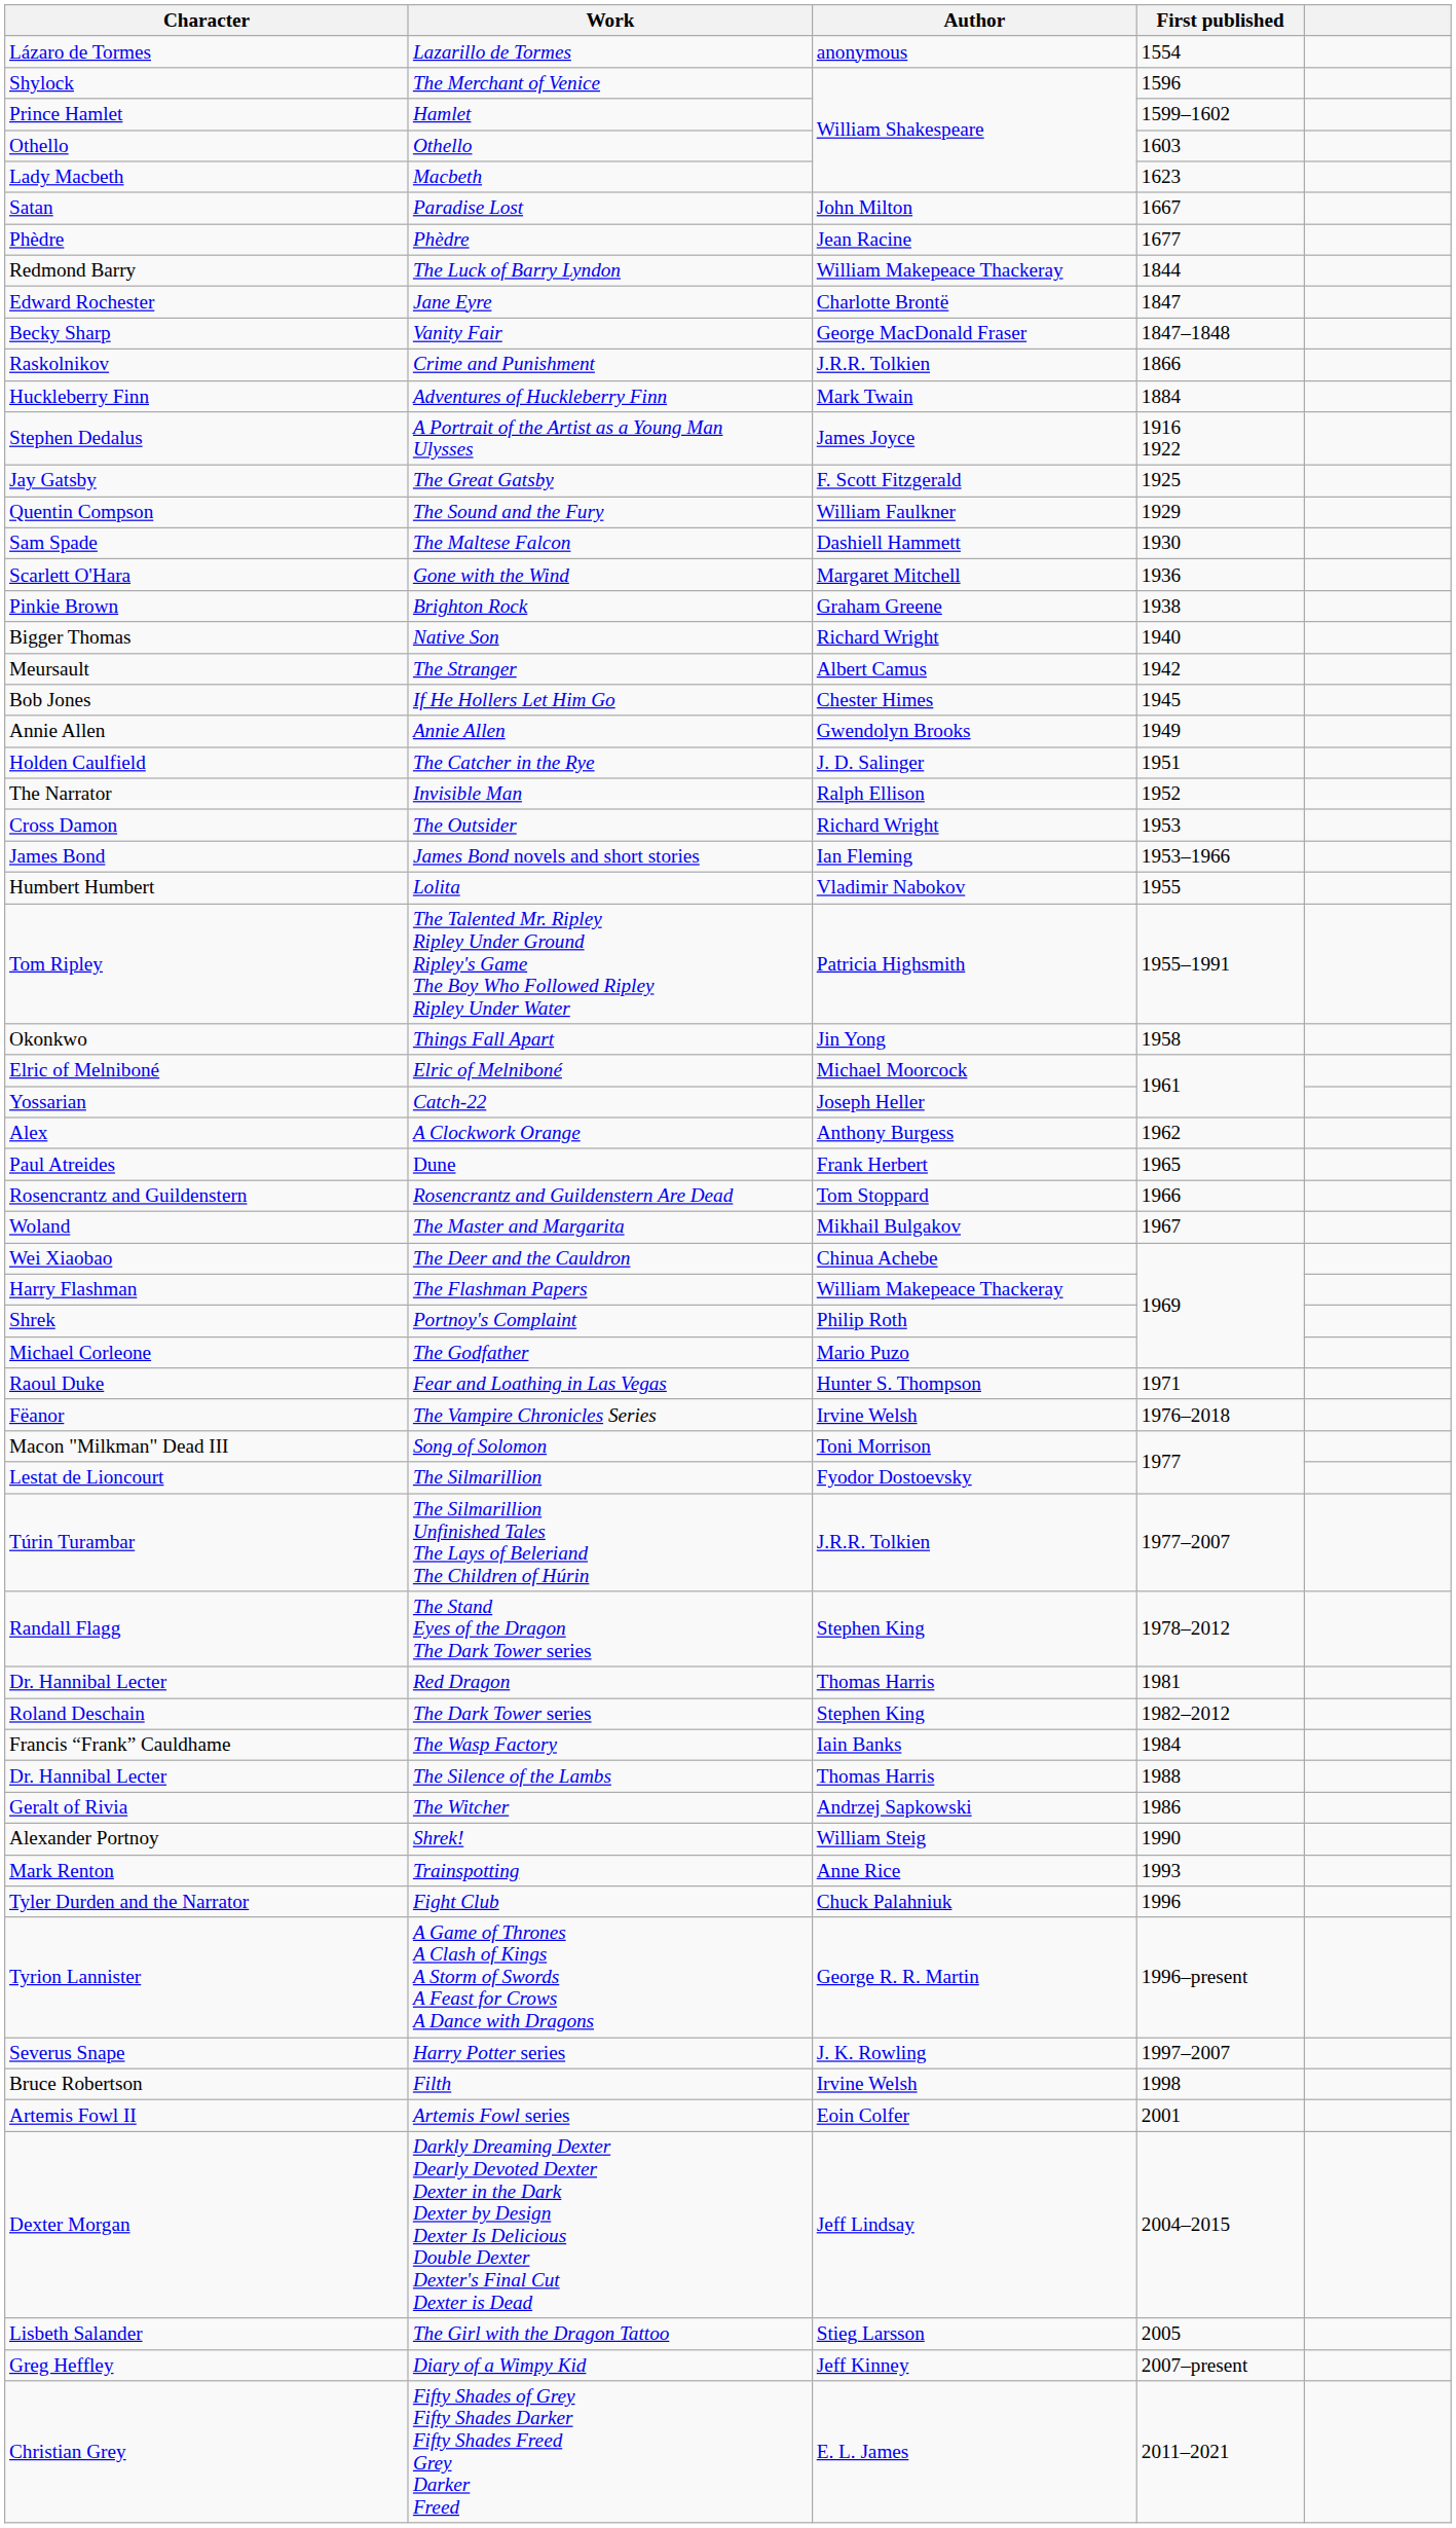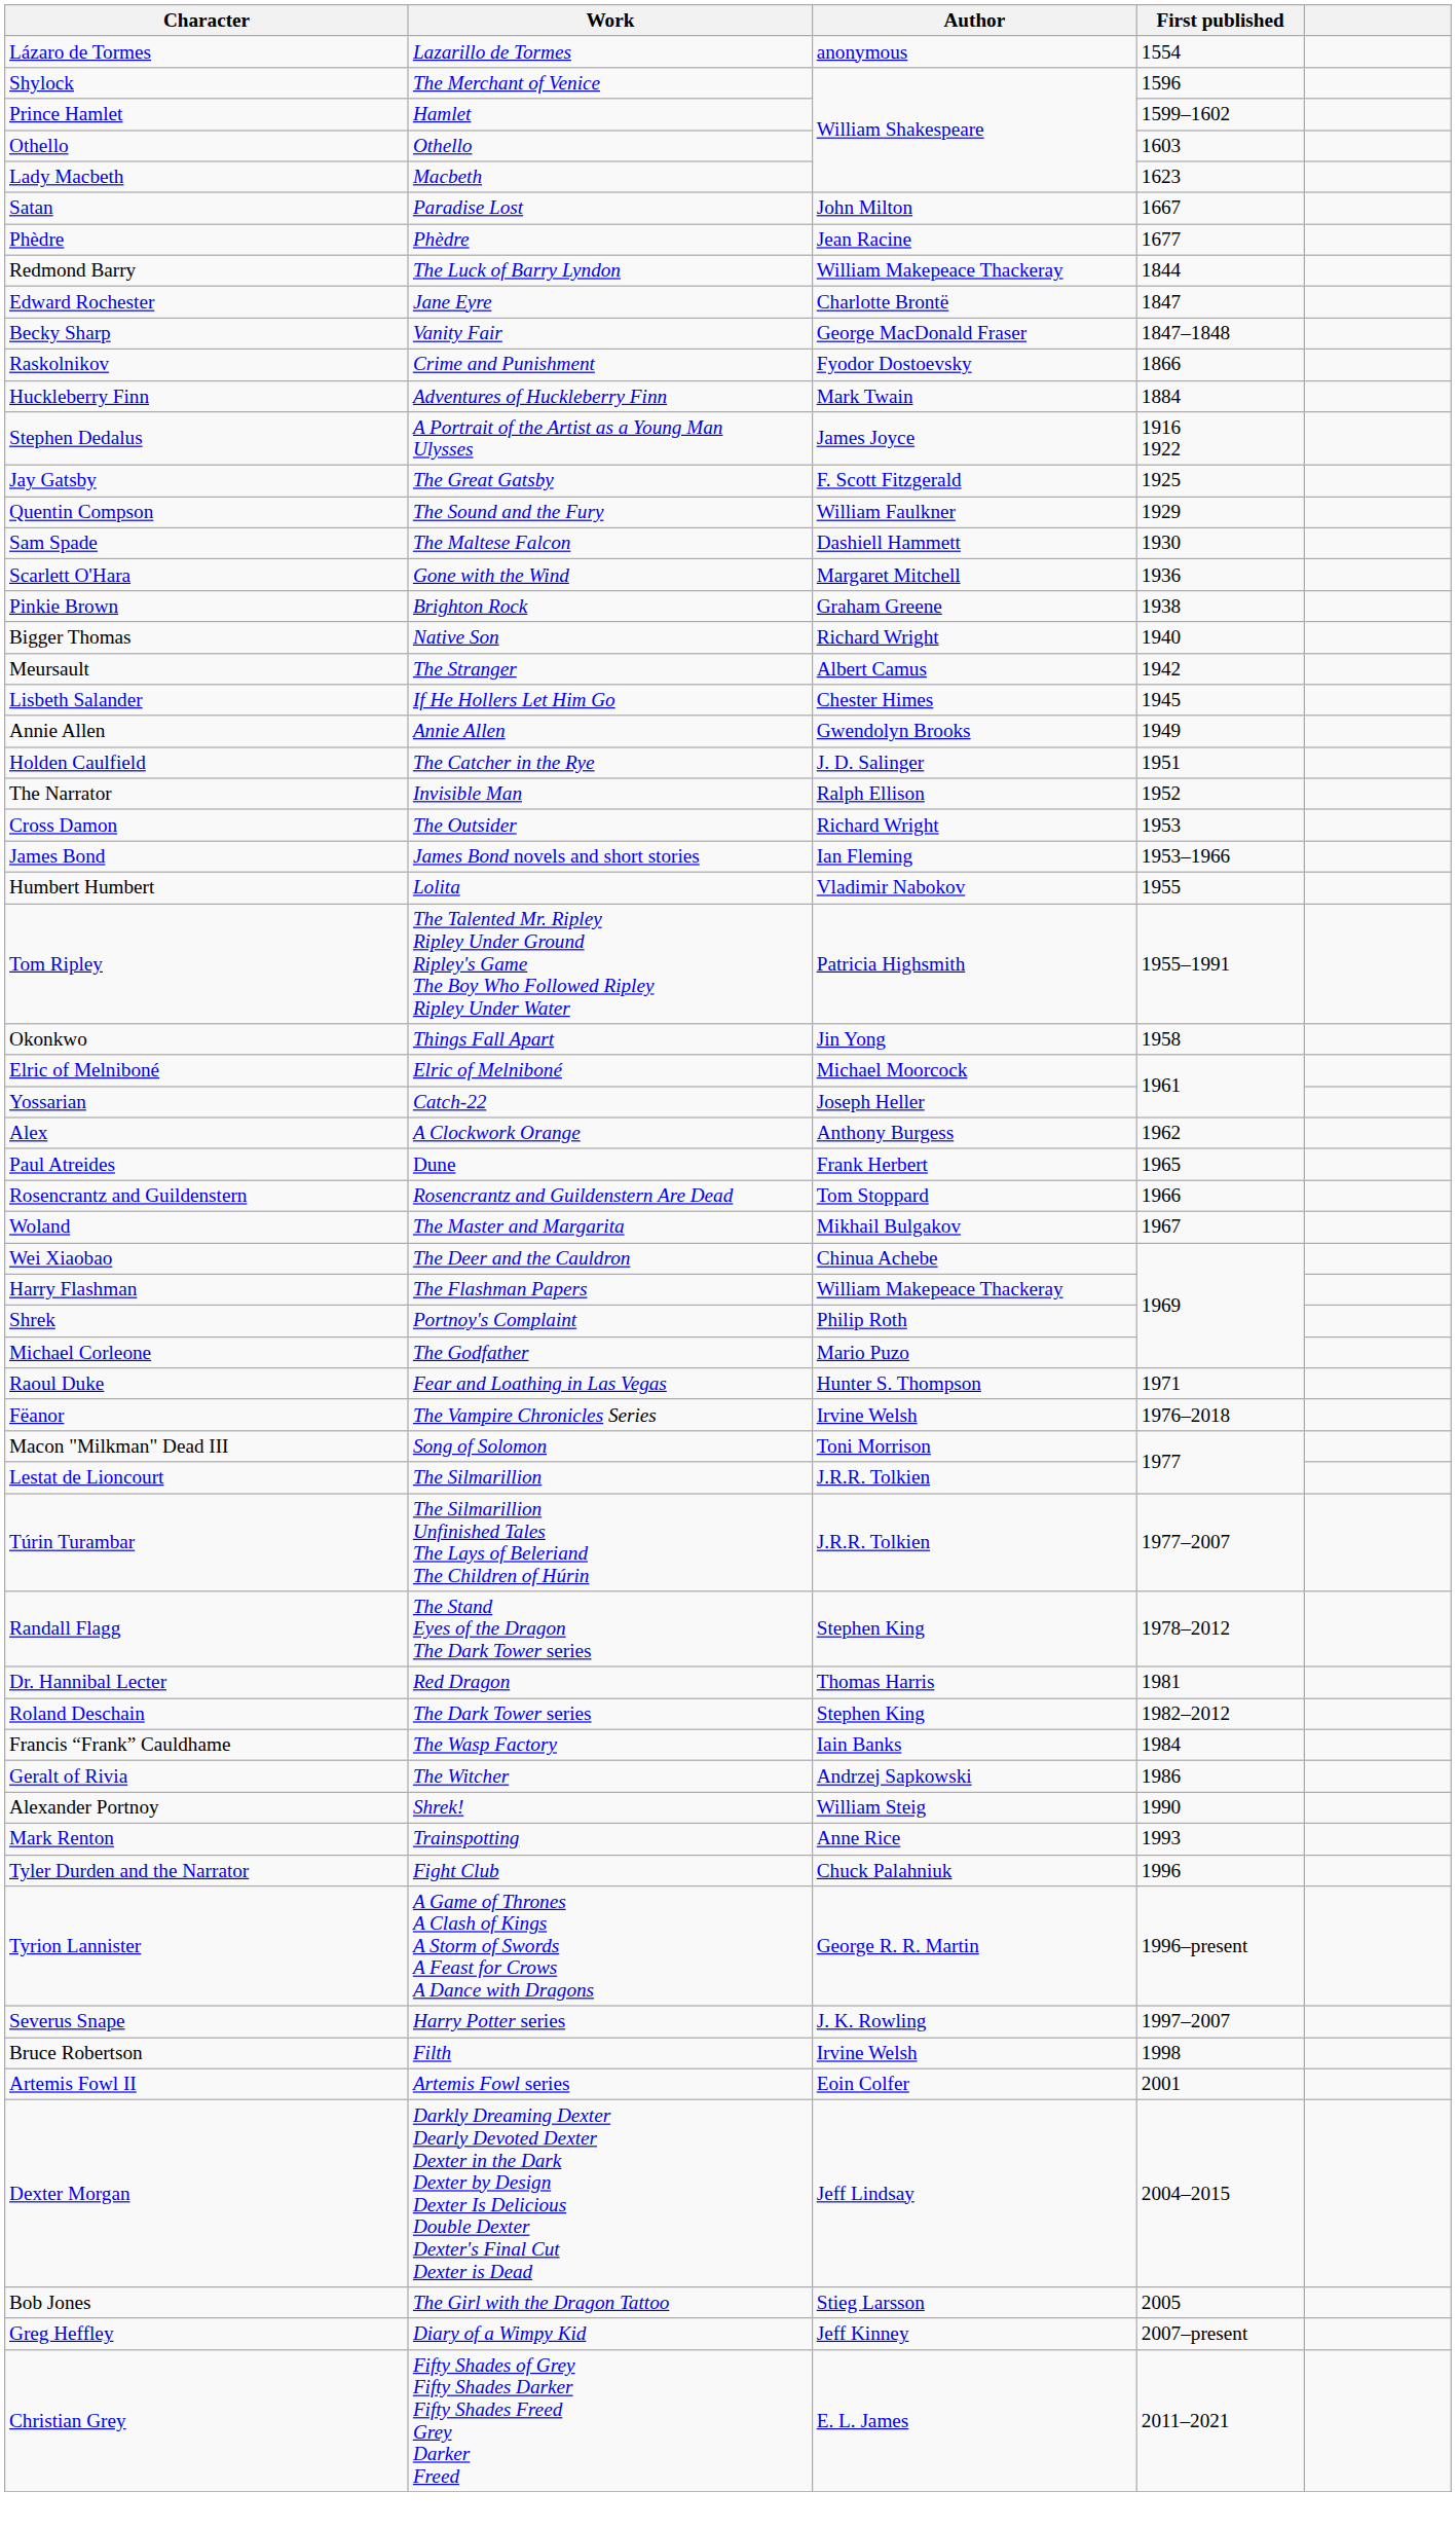Crime and Punishment | Author: J.R.R. Tolkien -> Fyodor Dostoevsky
If He Hollers Let Him Go | Character: Bob Jones -> Lisbeth Salander
The Silmarillion | Author: Fyodor Dostoevsky -> J.R.R. Tolkien
- row: Dr. Hannibal Lecter | The Silence of the Lambs | Thomas Harris | 1988
The Girl with the Dragon Tattoo | Character: Lisbeth Salander -> Bob Jones
